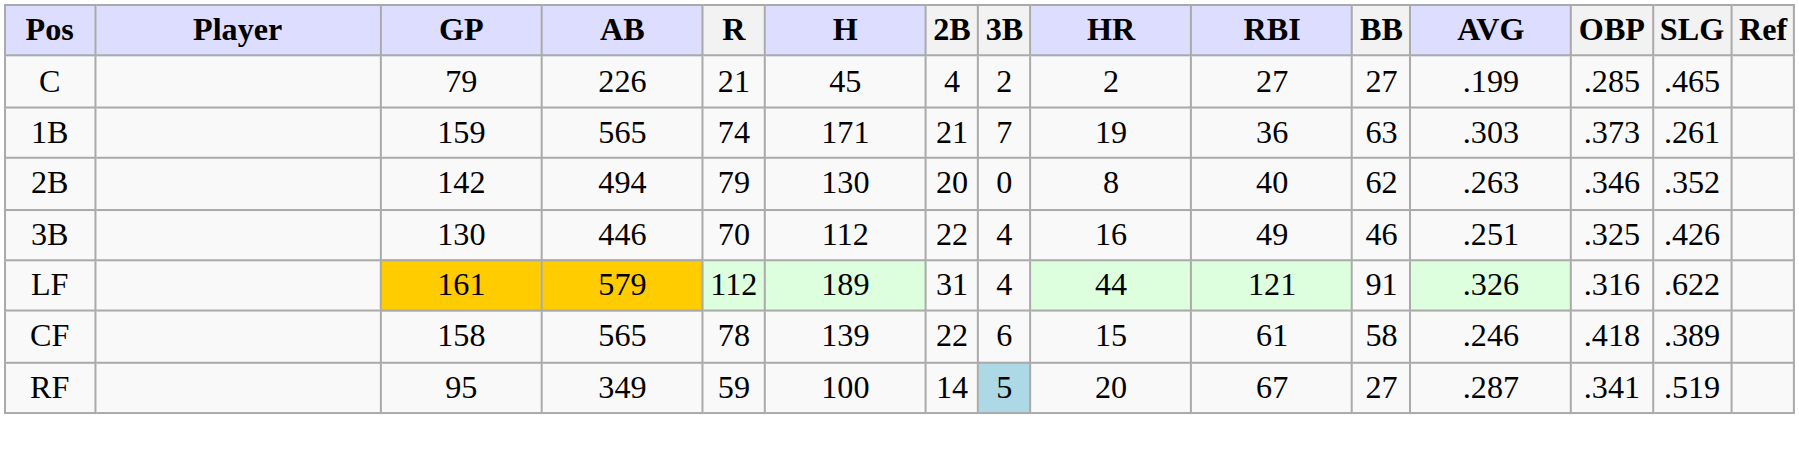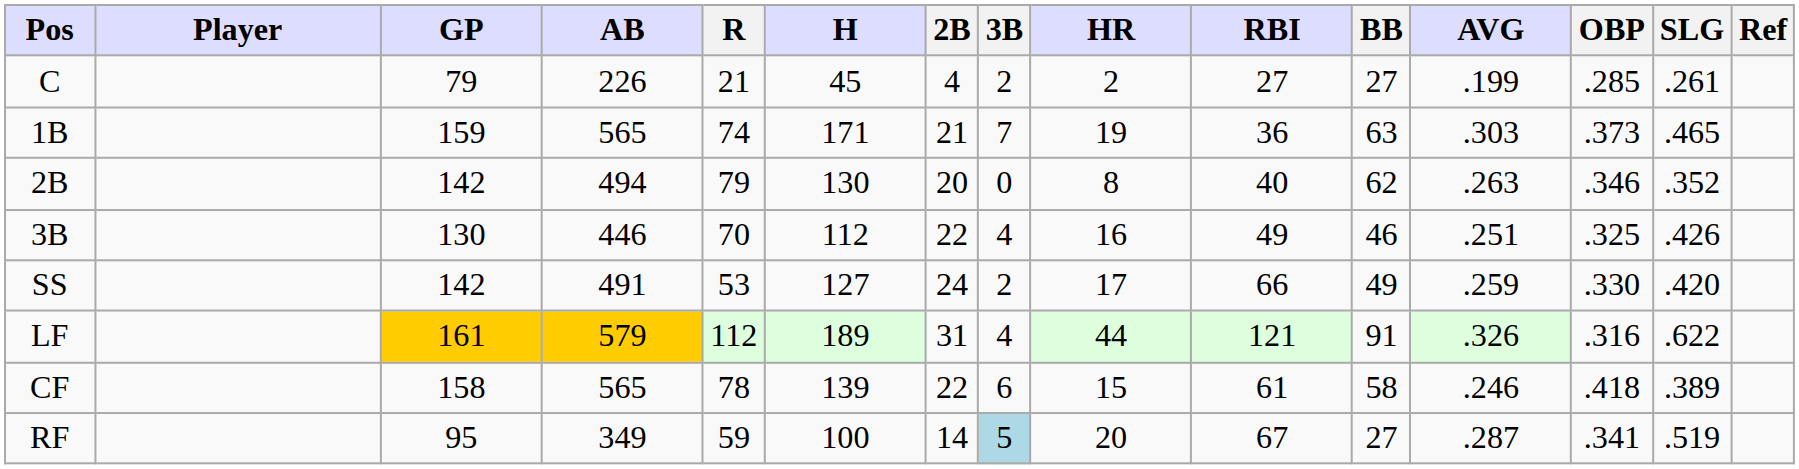C | SLG: .465 -> .261
1B | SLG: .261 -> .465
+ row: SS | 142 | 491 | 53 | 127 | 24 | 2 | 17 | 66 | 49 | .259 | .330 | .420
